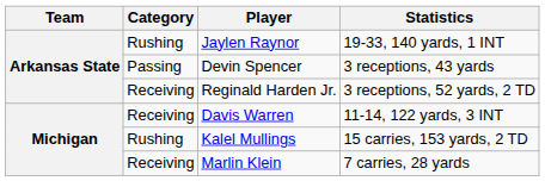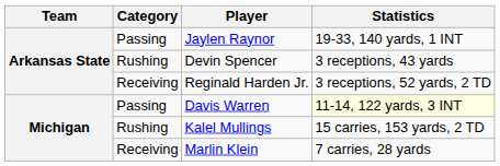Jaylen Raynor | Category: Rushing -> Passing
Devin Spencer | Category: Passing -> Rushing
Davis Warren | Category: Receiving -> Passing
Davis Warren | Statistics: no background -> lightyellow background
